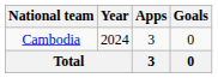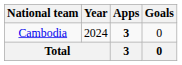Cambodia | Apps: normal -> bold
